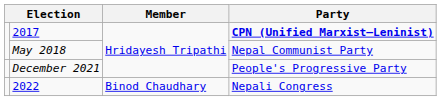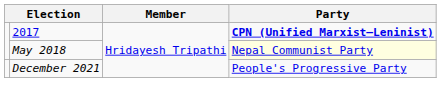May 2018 | Party: no background -> lightyellow background
- row: 2022 | Binod Chaudhary | Nepali Congress
